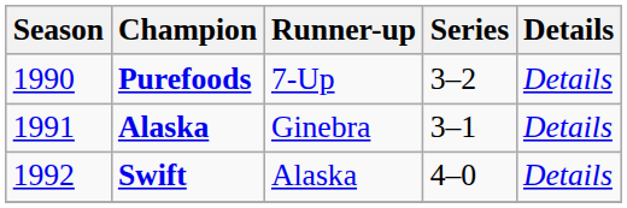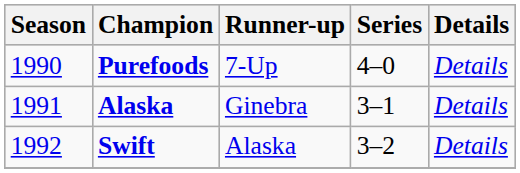Purefoods | Series: 3–2 -> 4–0
Swift | Series: 4–0 -> 3–2
